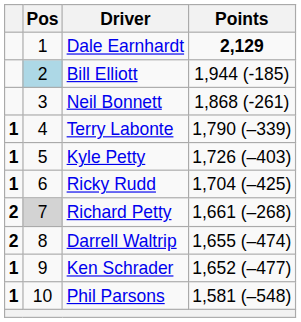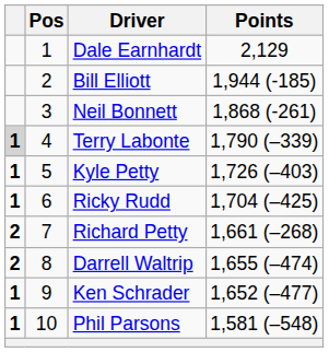Dale Earnhardt | Points: bold -> normal
Bill Elliott | Pos: lightblue background -> no background
Terry Labonte | column 1: no background -> lightgrey background
Richard Petty | Pos: lightgrey background -> no background
